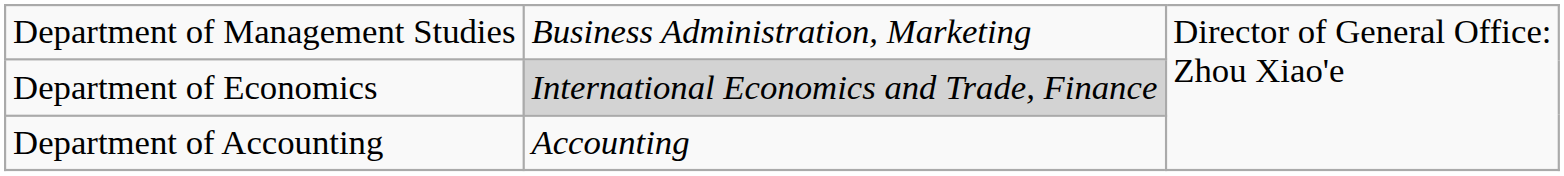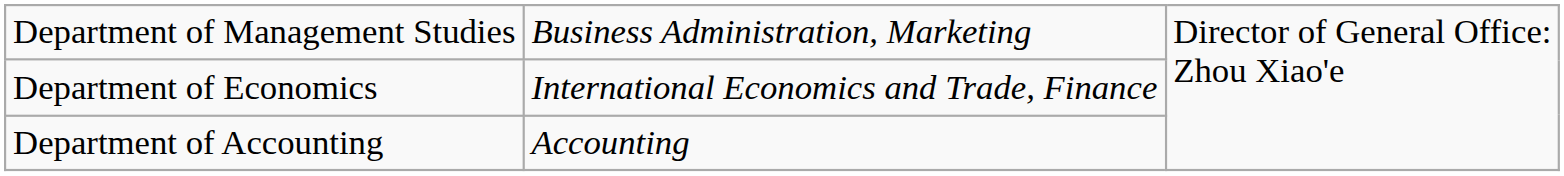Department of Economics | column 2: lightgrey background -> no background
